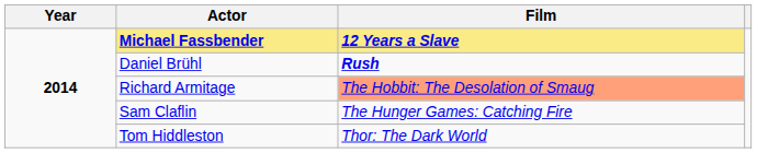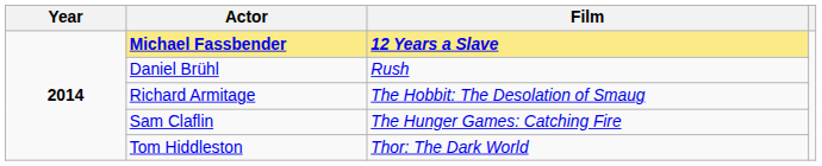Daniel Brühl | Film: bold -> normal
Richard Armitage | Film: lightsalmon background -> no background
